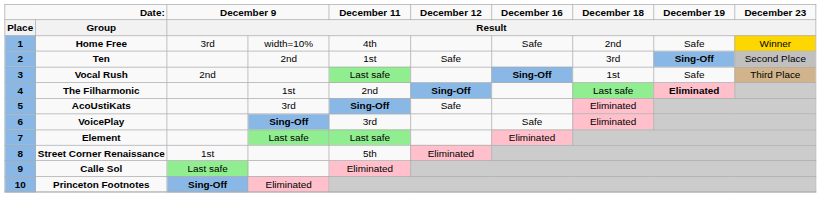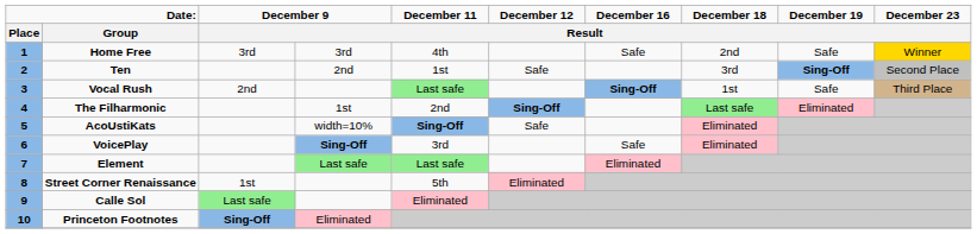Home Free | column 4: width=10% -> 3rd
The Filharmonic | December 19 / Result: bold -> normal
AcoUstiKats | column 4: 3rd -> width=10%
